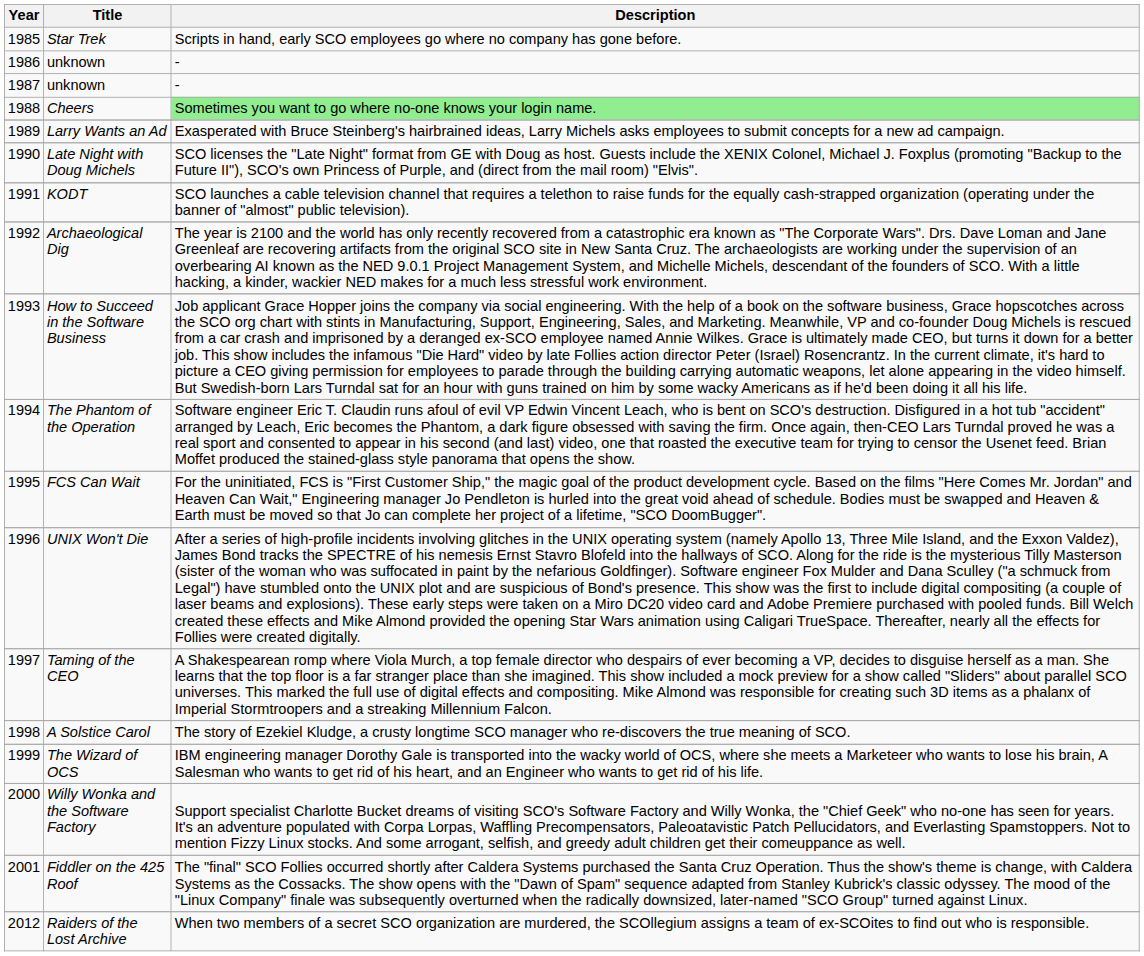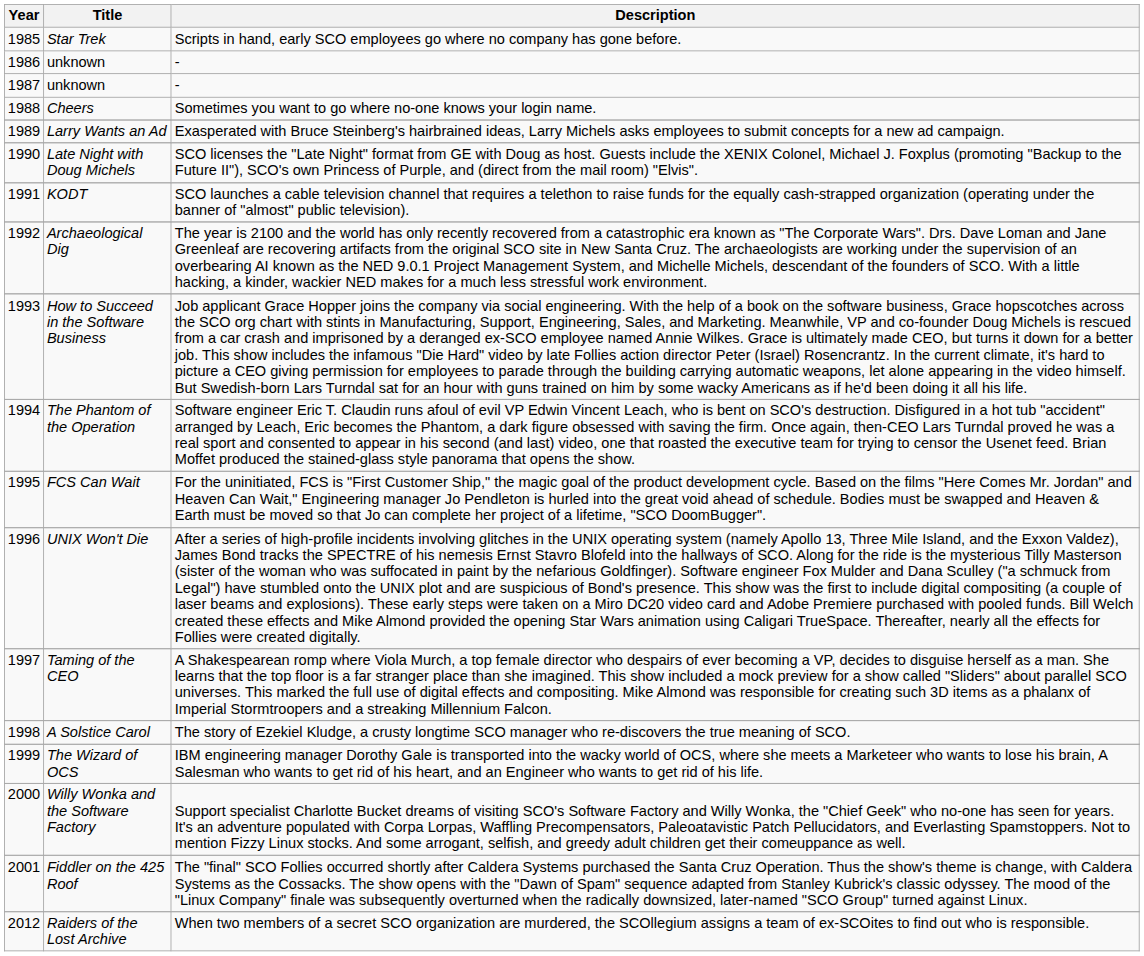Cheers | Description: lightgreen background -> no background
